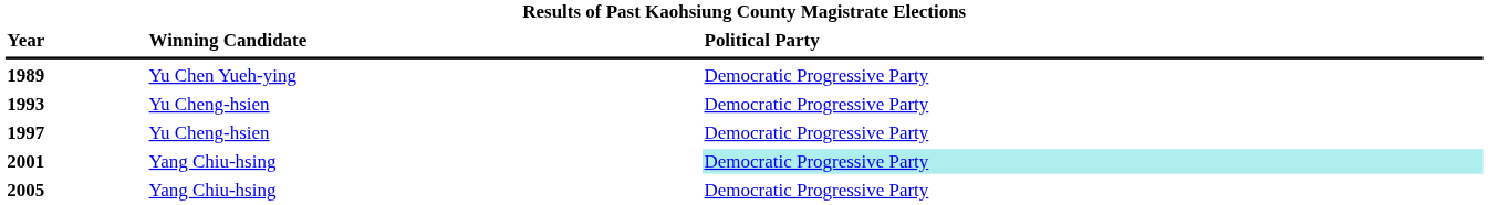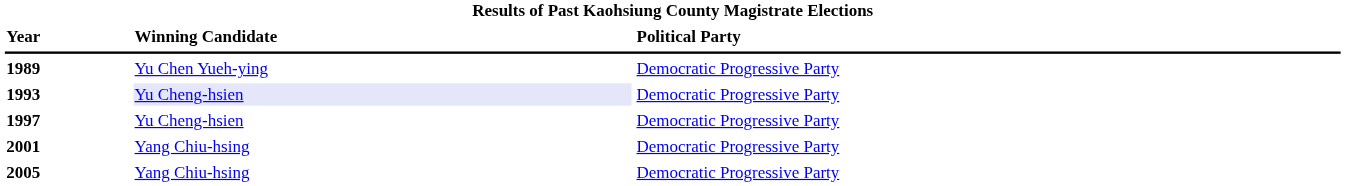1993 | column 2: no background -> lavender background
2001 | column 3: paleturquoise background -> no background
